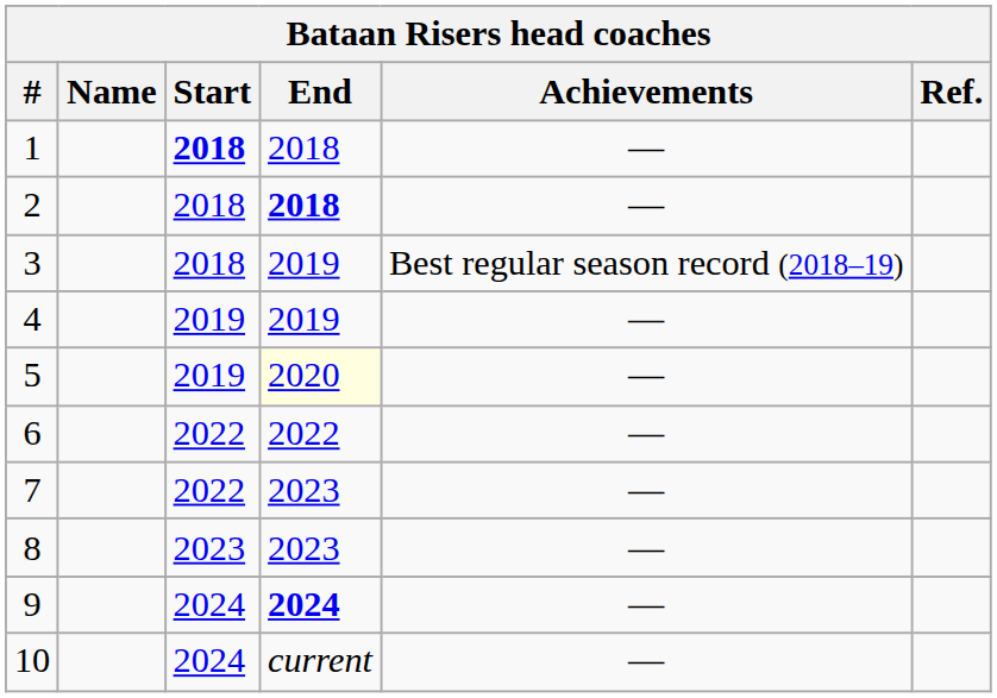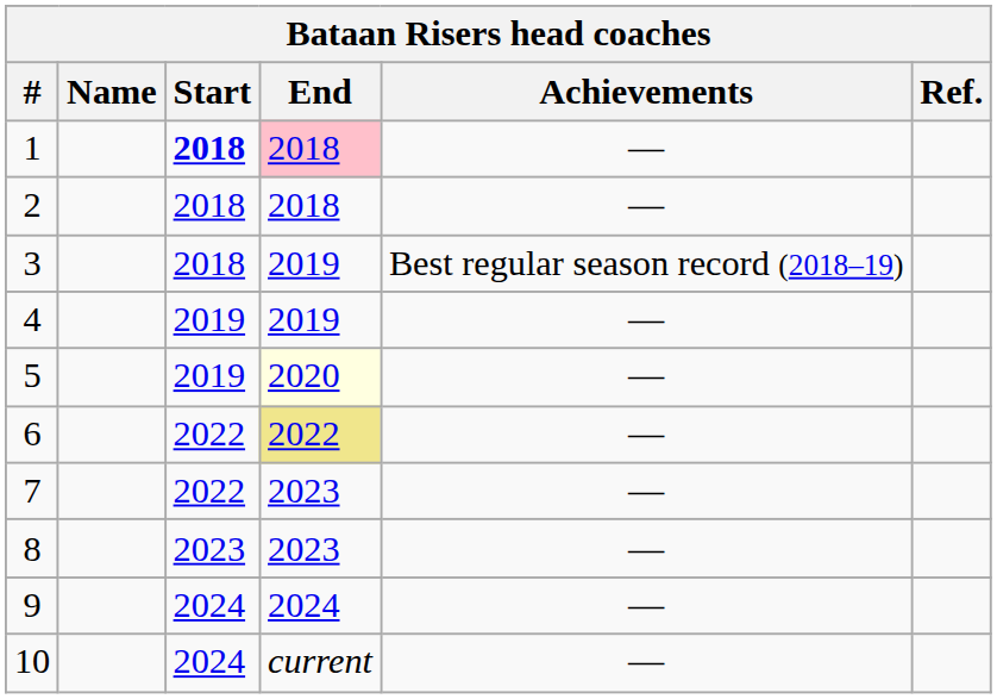1 | End: no background -> pink background
2 | End: bold -> normal
6 | End: no background -> khaki background
9 | End: bold -> normal
